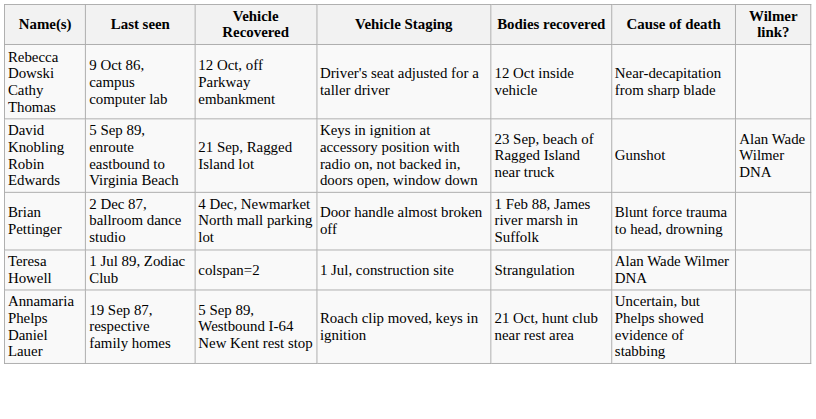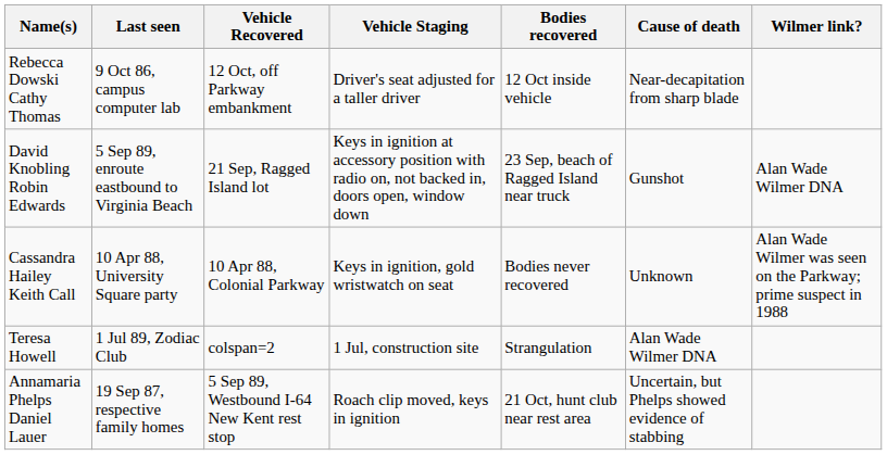- row: Brian Pettinger | 2 Dec 87, ballroom dance studio | 4 Dec, Newmarket North mall parking lot | Door handle almost broken off | 1 Feb 88, James river marsh in Suffolk | Blunt force trauma to head, drowning
+ row: Cassandra Hailey Keith Call | 10 Apr 88, University Square party | 10 Apr 88, Colonial Parkway | Keys in ignition, gold wristwatch on seat | Bodies never recovered | Unknown | Alan Wade Wilmer was seen on the Parkway; prime suspect in 1988
